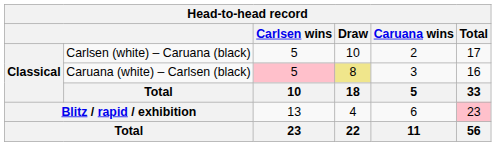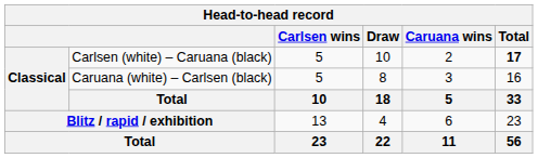Carlsen (white) – Caruana (black) | Total: normal -> bold
Caruana (white) – Carlsen (black) | Carlsen wins: pink background -> no background
Caruana (white) – Carlsen (black) | Draw: khaki background -> no background
Blitz / rapid / exhibition | Total: pink background -> no background
